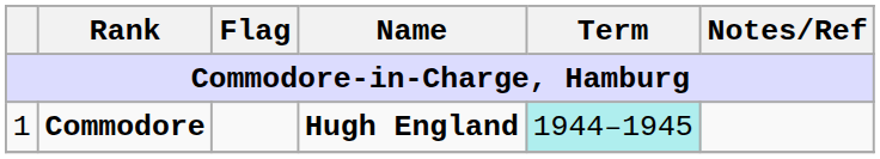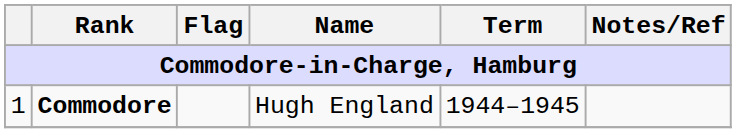1 | Name: bold -> normal
1 | Term: paleturquoise background -> no background
